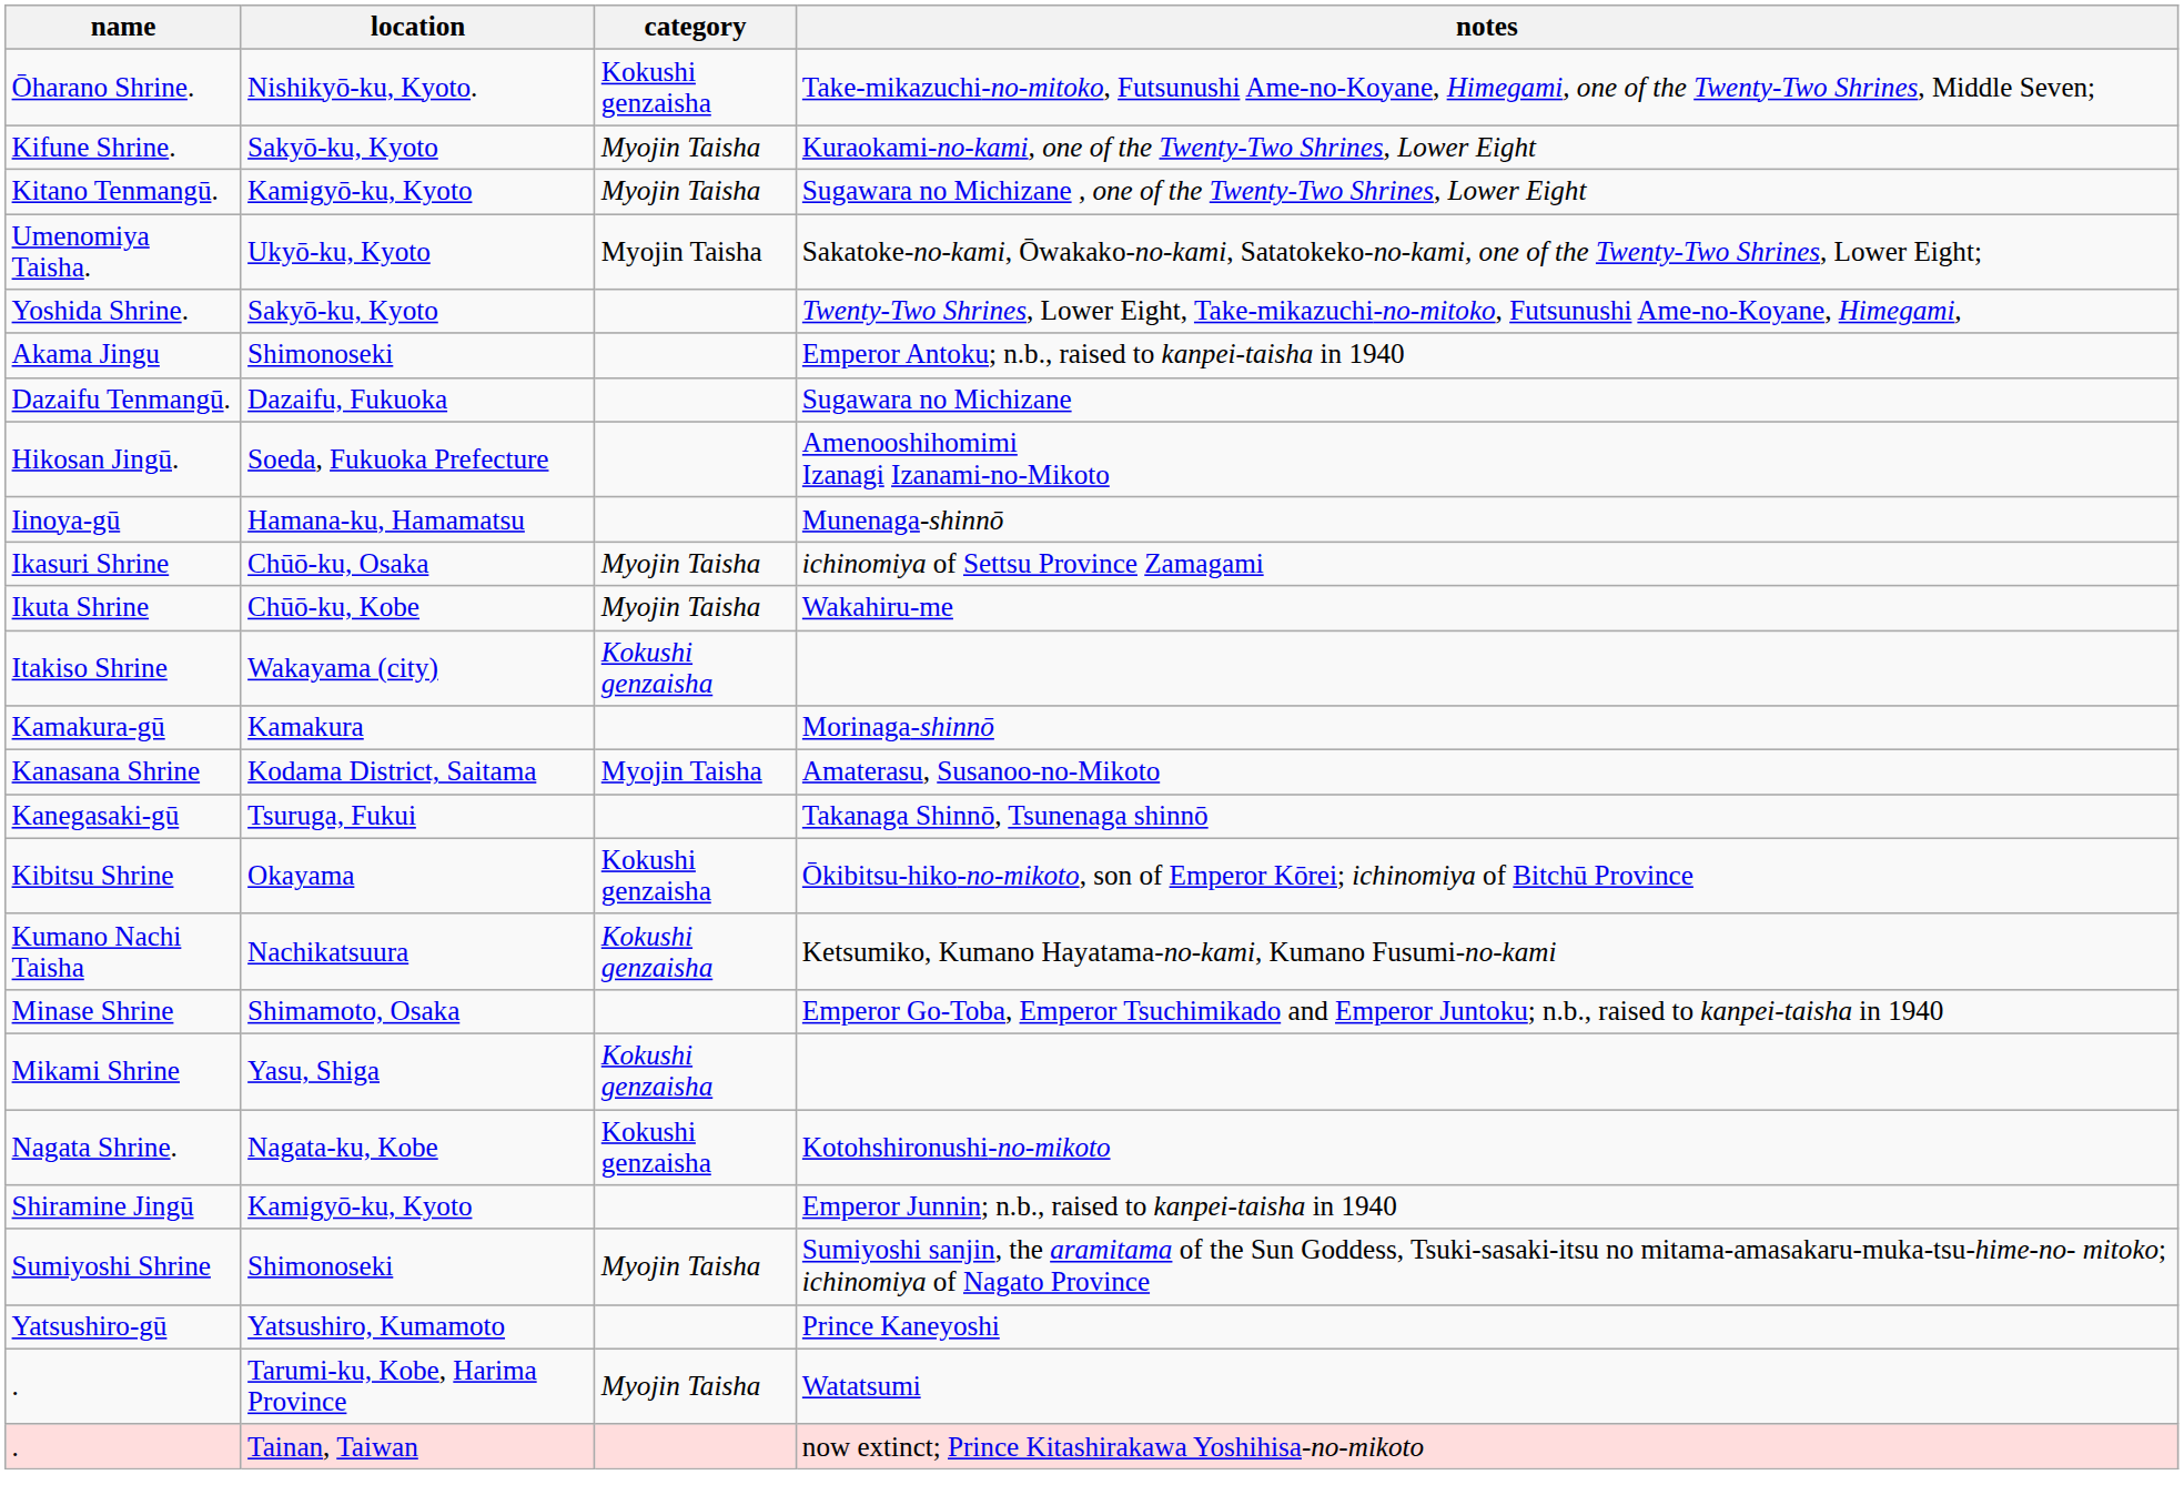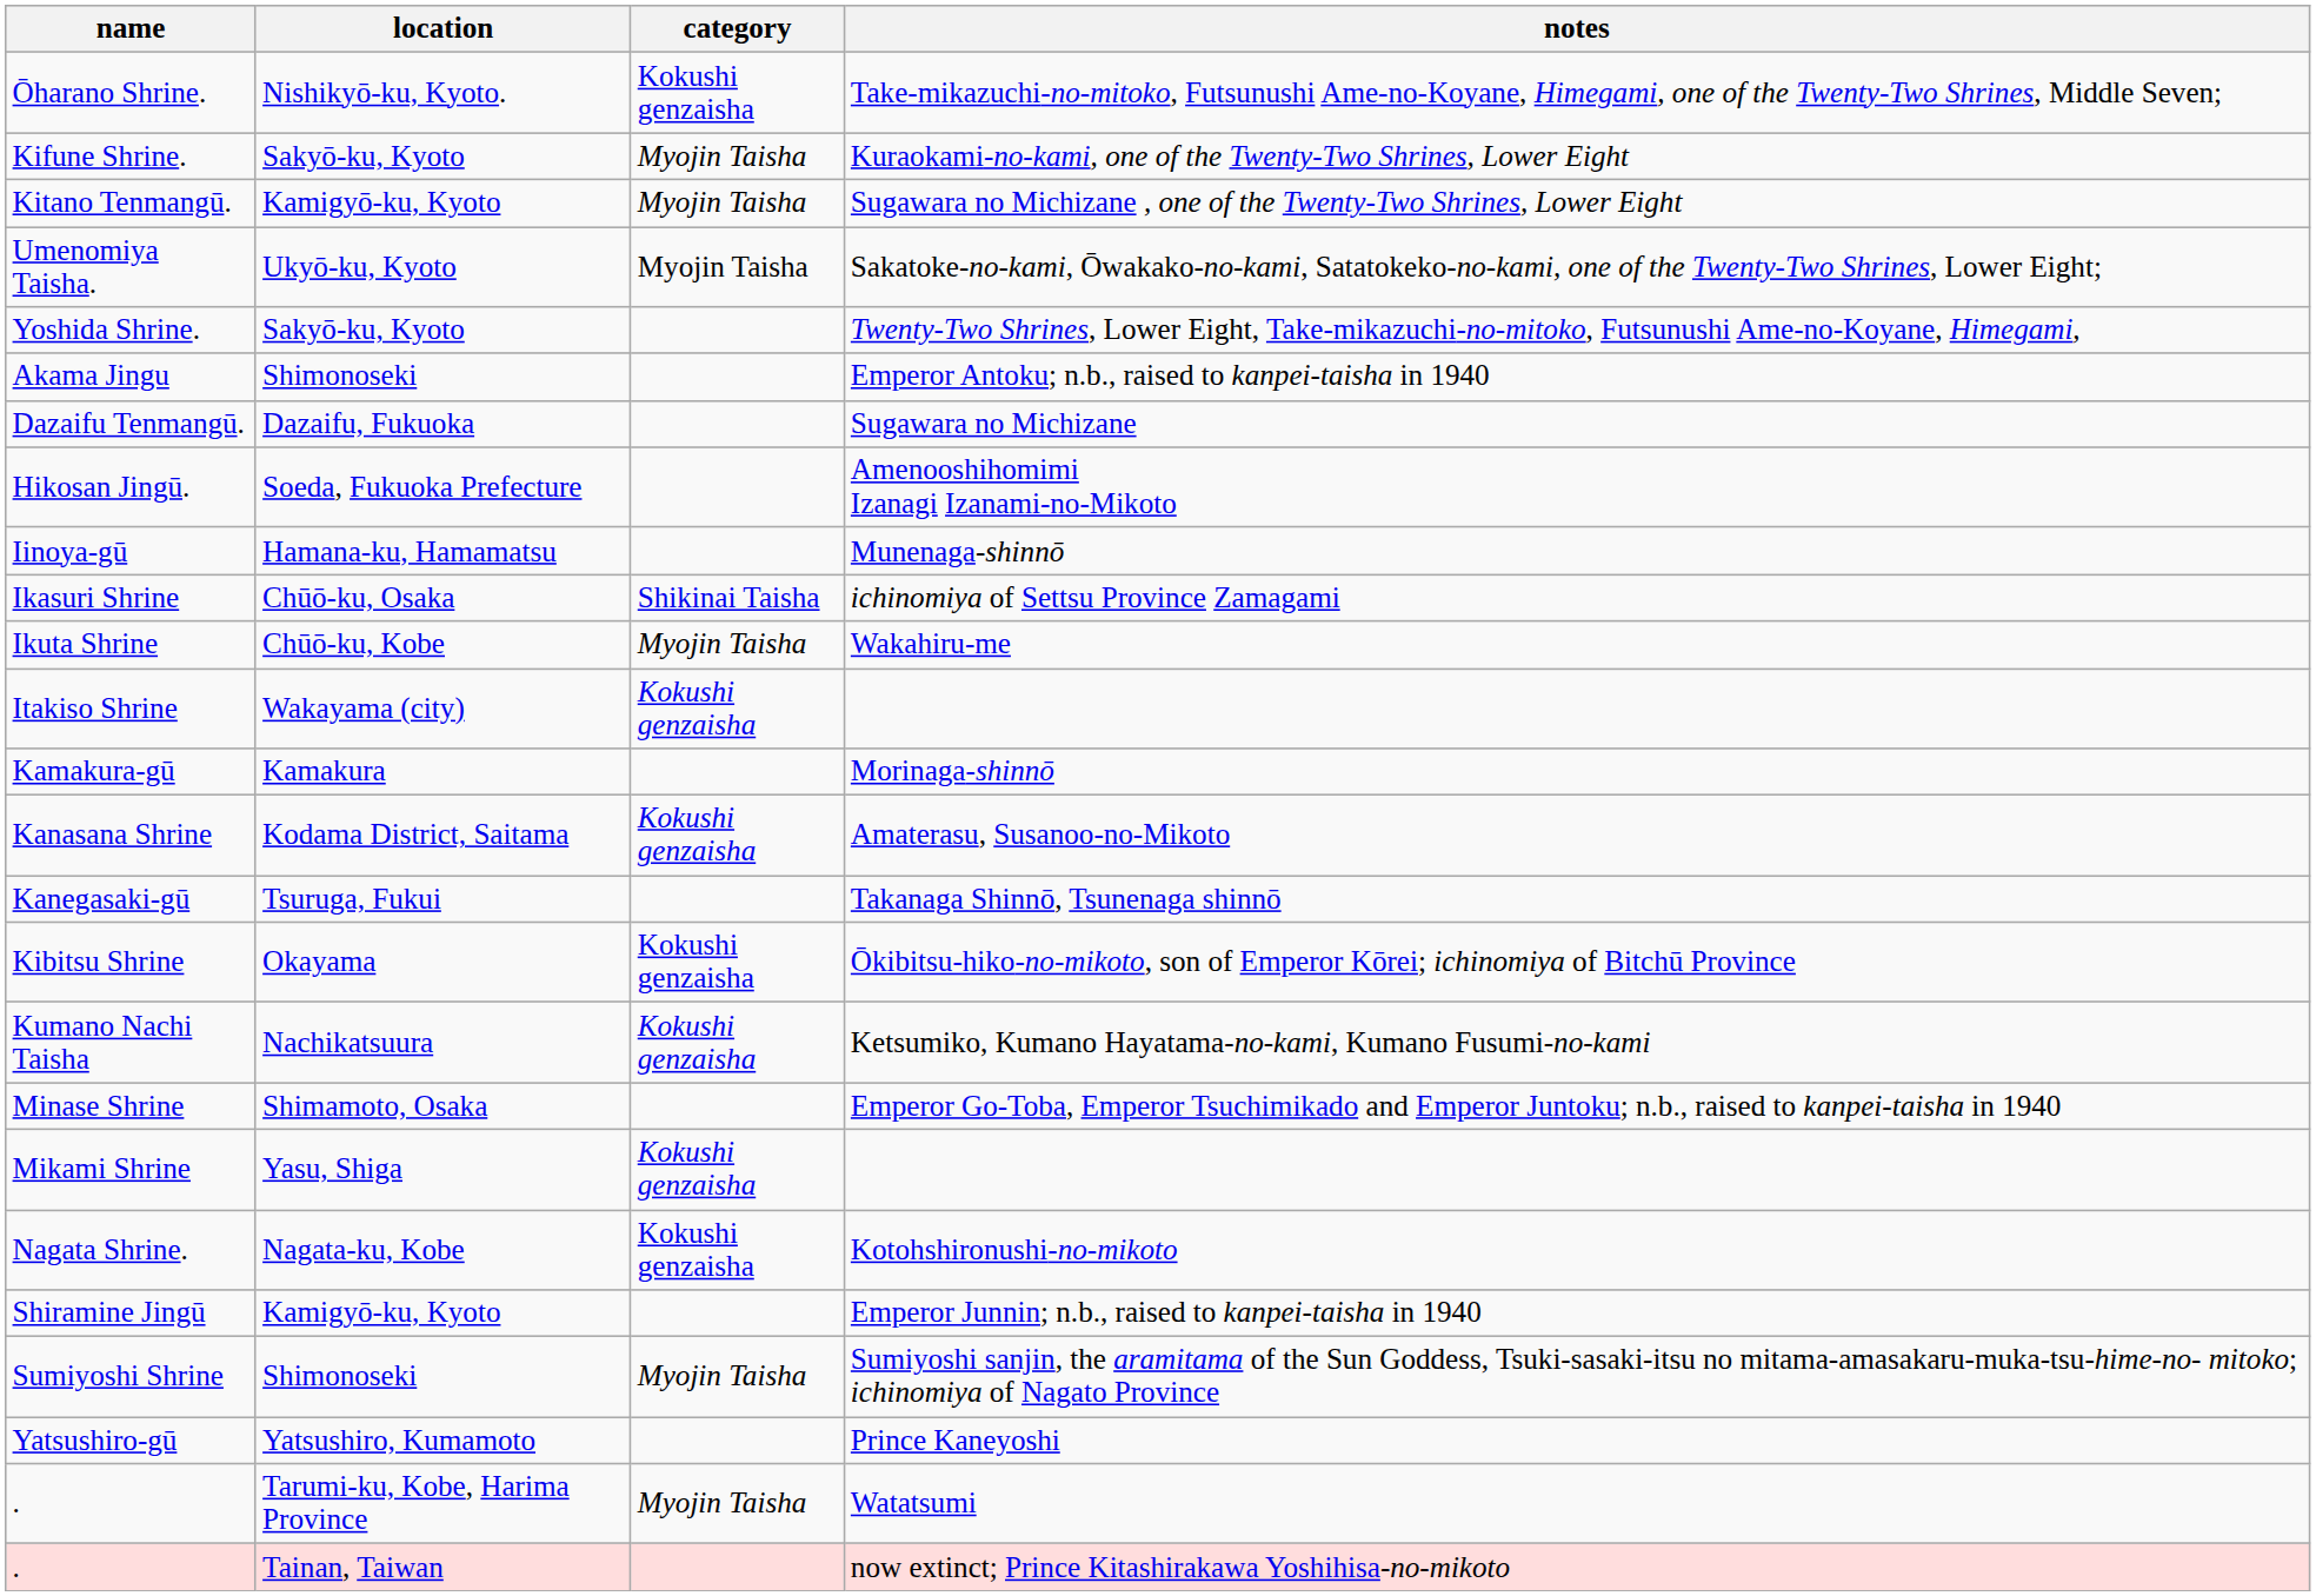Ikasuri Shrine | category: Myojin Taisha -> Shikinai Taisha
Kanasana Shrine | category: Myojin Taisha -> Kokushi genzaisha
